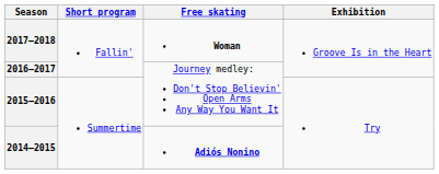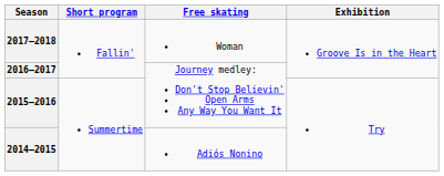2017–2018 | Free skating: bold -> normal
2014–2015 | Free skating: bold -> normal
